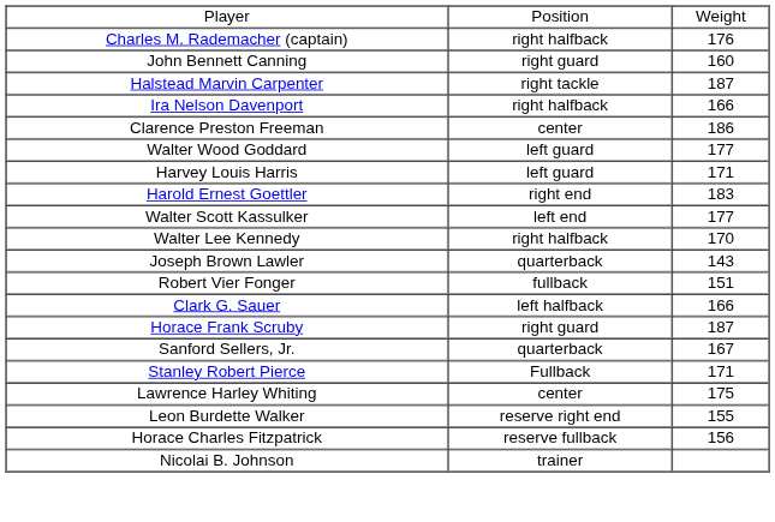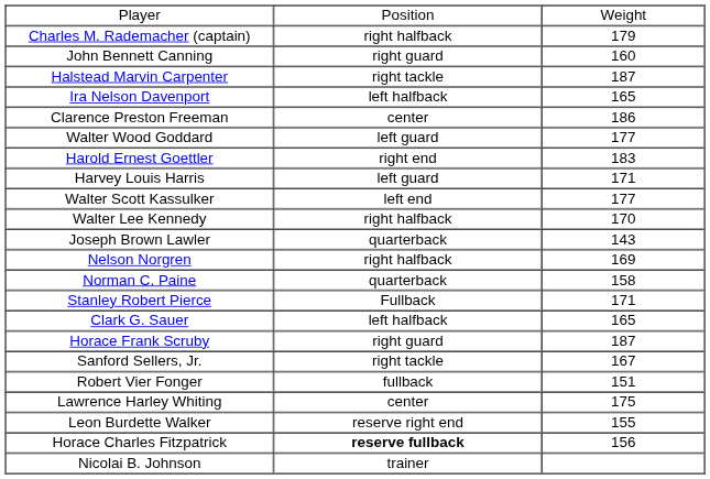Charles M. Rademacher (captain) | column 3: 176 -> 179
Ira Nelson Davenport | column 2: right halfback -> left halfback
Ira Nelson Davenport | column 3: 166 -> 165
rows swapped: Harold Ernest Goettler <-> Harvey Louis Harris
+ row: Nelson Norgren | right halfback | 169
+ row: Norman C. Paine | quarterback | 158
rows swapped: Stanley Robert Pierce <-> Robert Vier Fonger
Clark G. Sauer | column 3: 166 -> 165
Sanford Sellers, Jr. | column 2: quarterback -> right tackle
Horace Charles Fitzpatrick | column 2: normal -> bold
